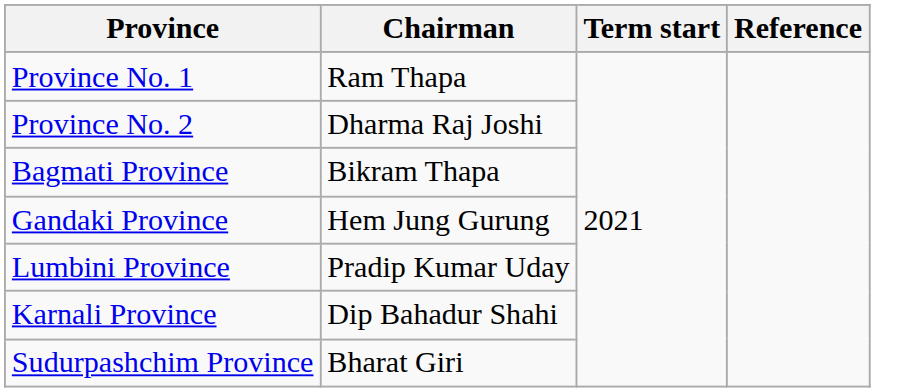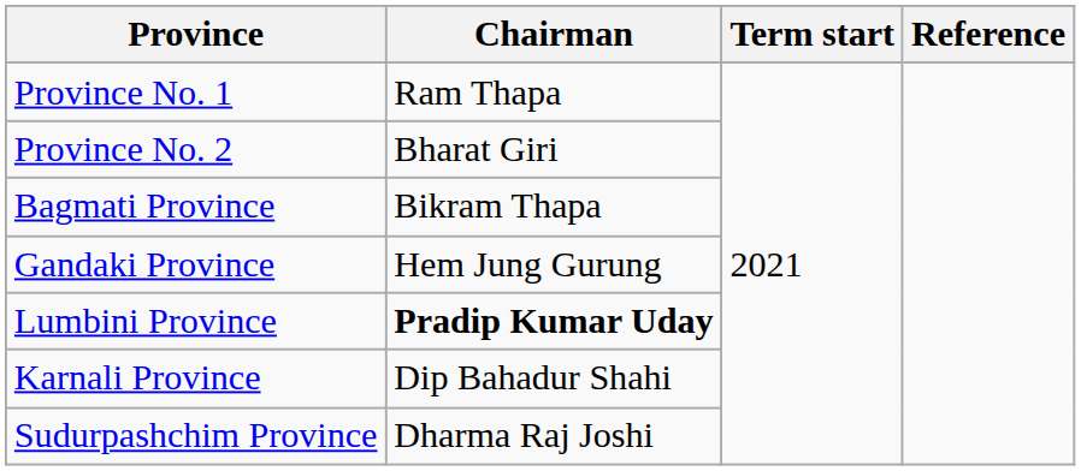Province No. 2 | Chairman: Dharma Raj Joshi -> Bharat Giri
Lumbini Province | Chairman: normal -> bold
Sudurpashchim Province | Chairman: Bharat Giri -> Dharma Raj Joshi
